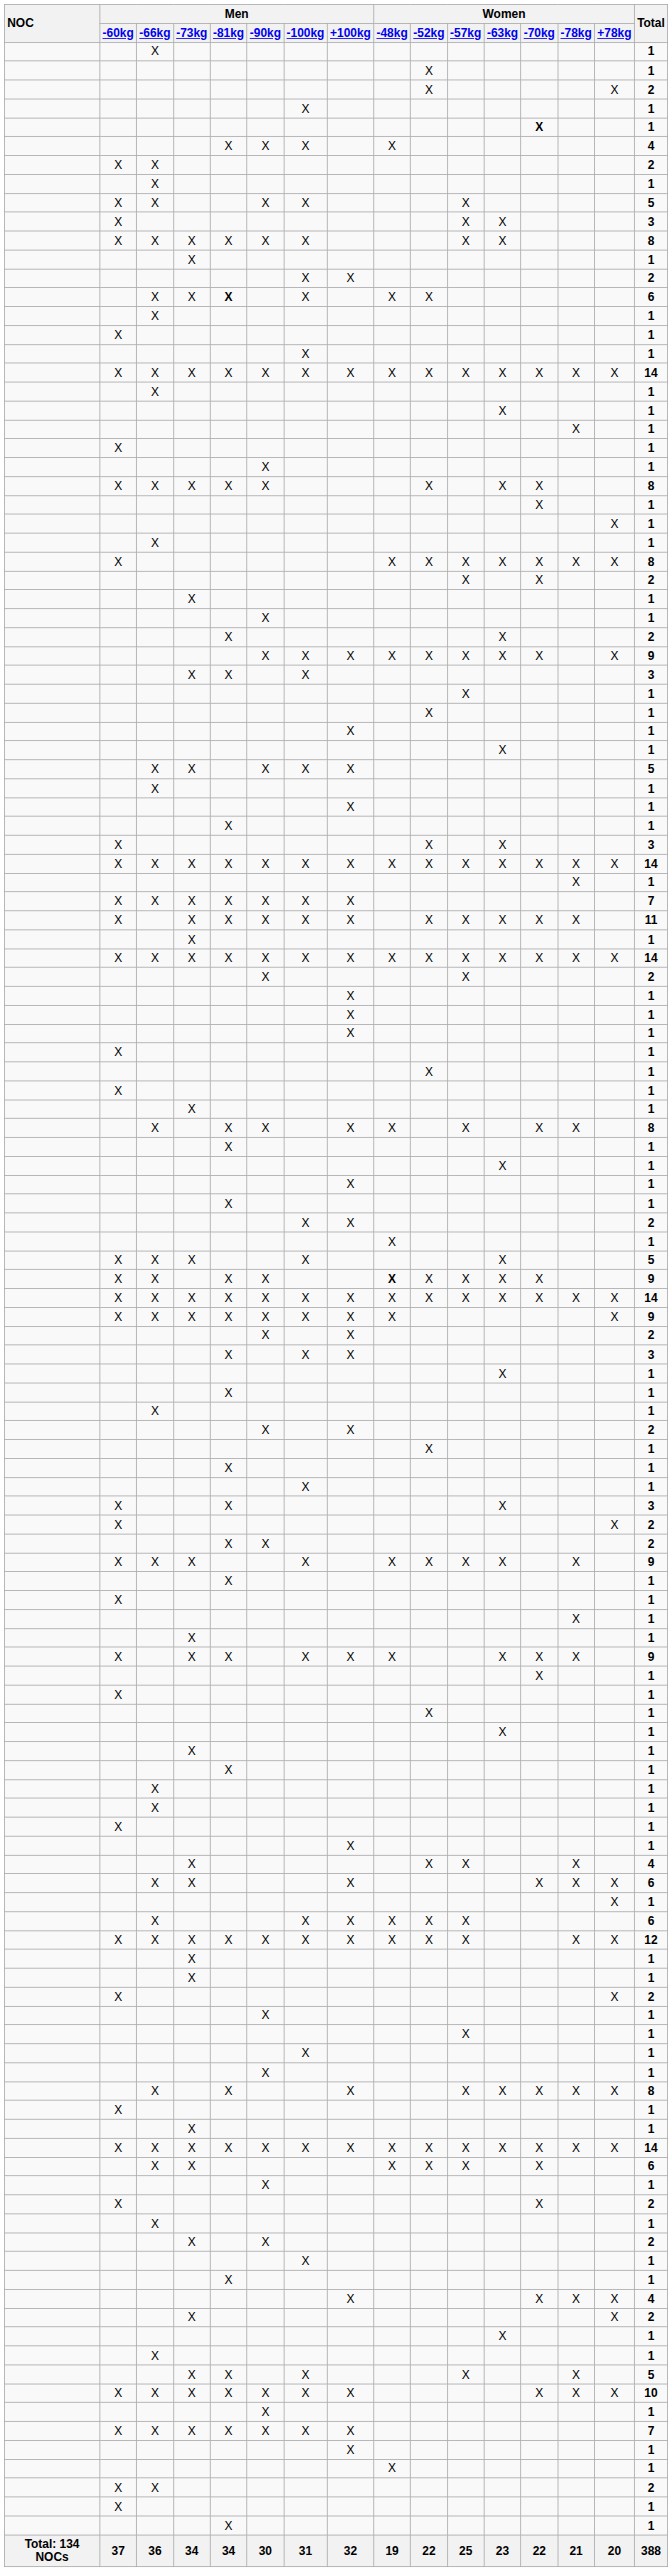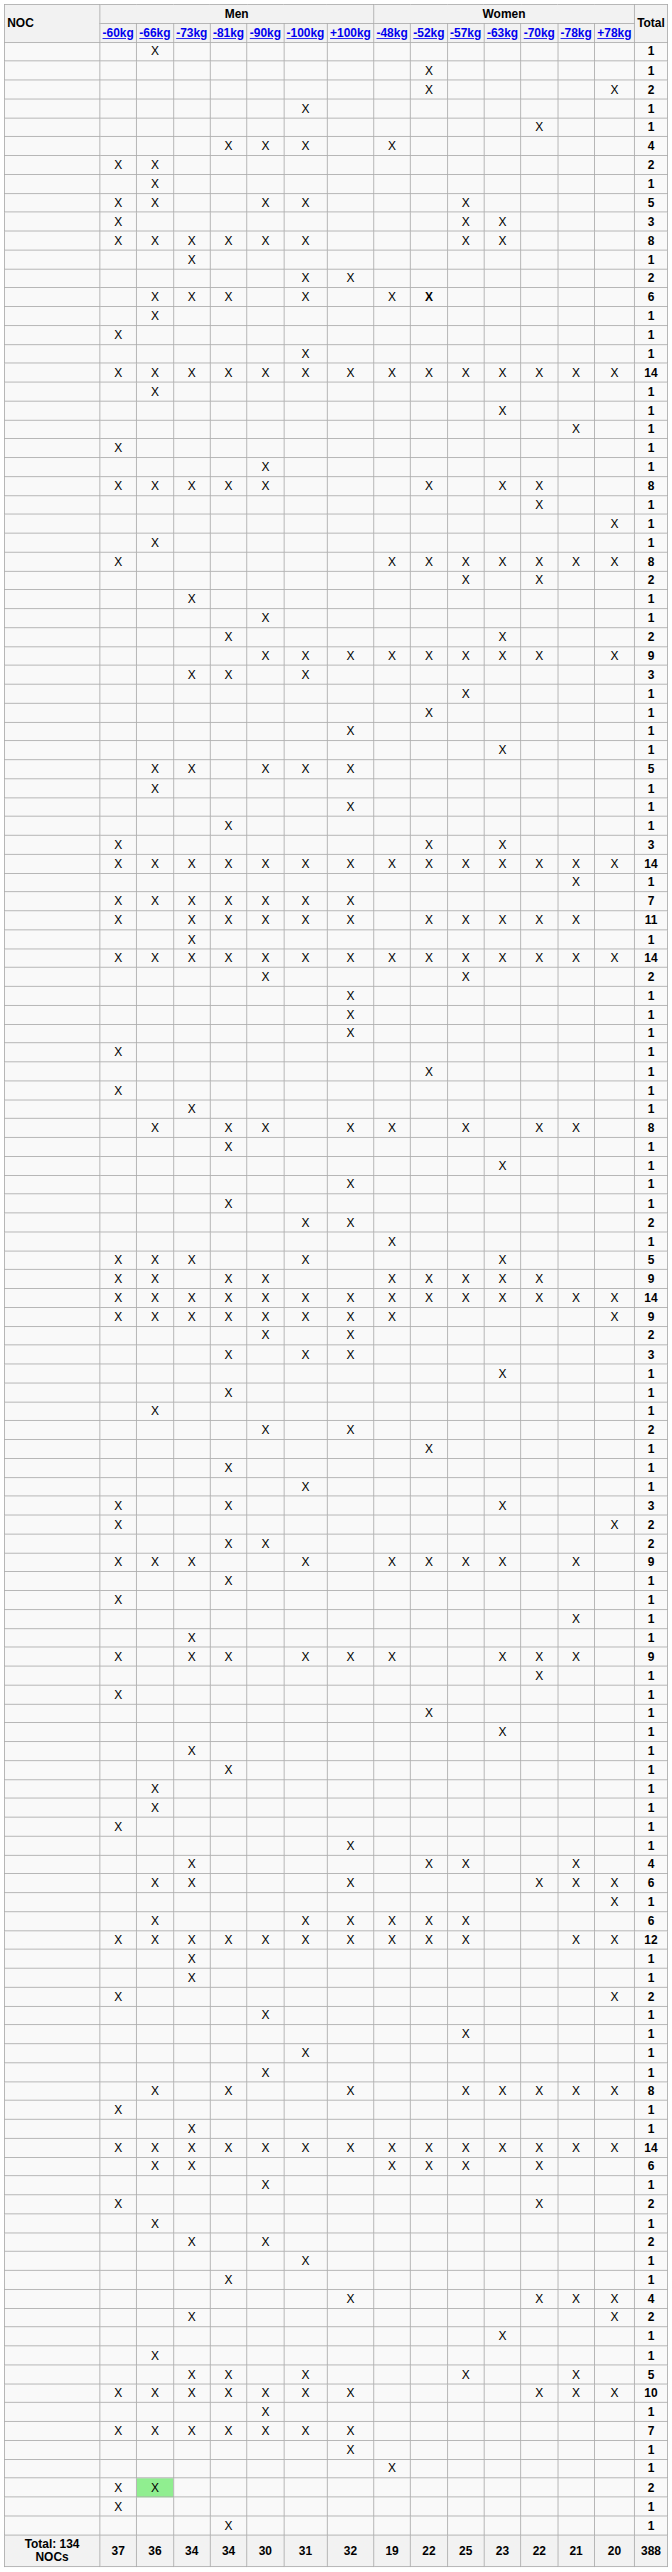row 7 | Women / -70kg: bold -> normal
row 16 | Men / -81kg: bold -> normal
row 16 | Women / -52kg: normal -> bold
row 68 | Women / -48kg: bold -> normal
row 132 | Men / -66kg: no background -> lightgreen background
